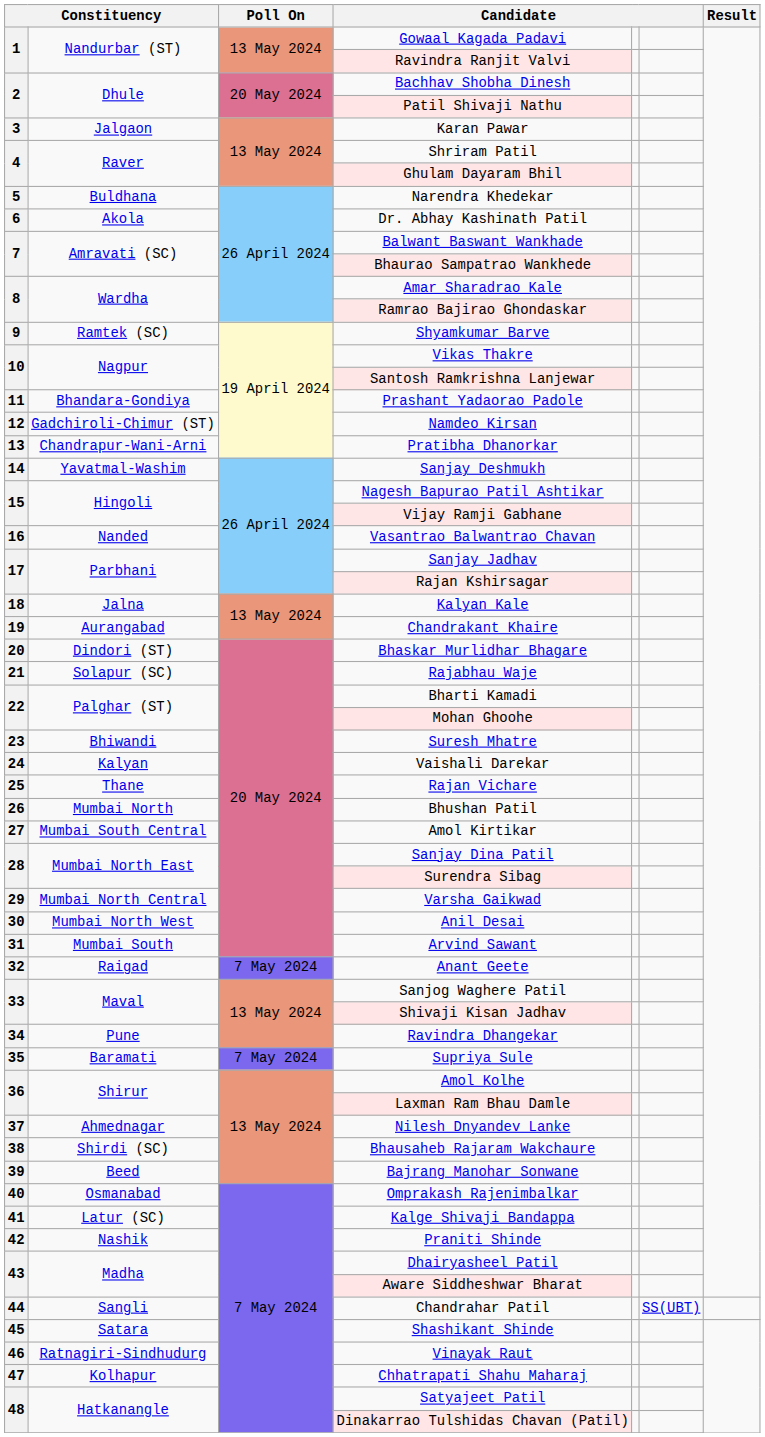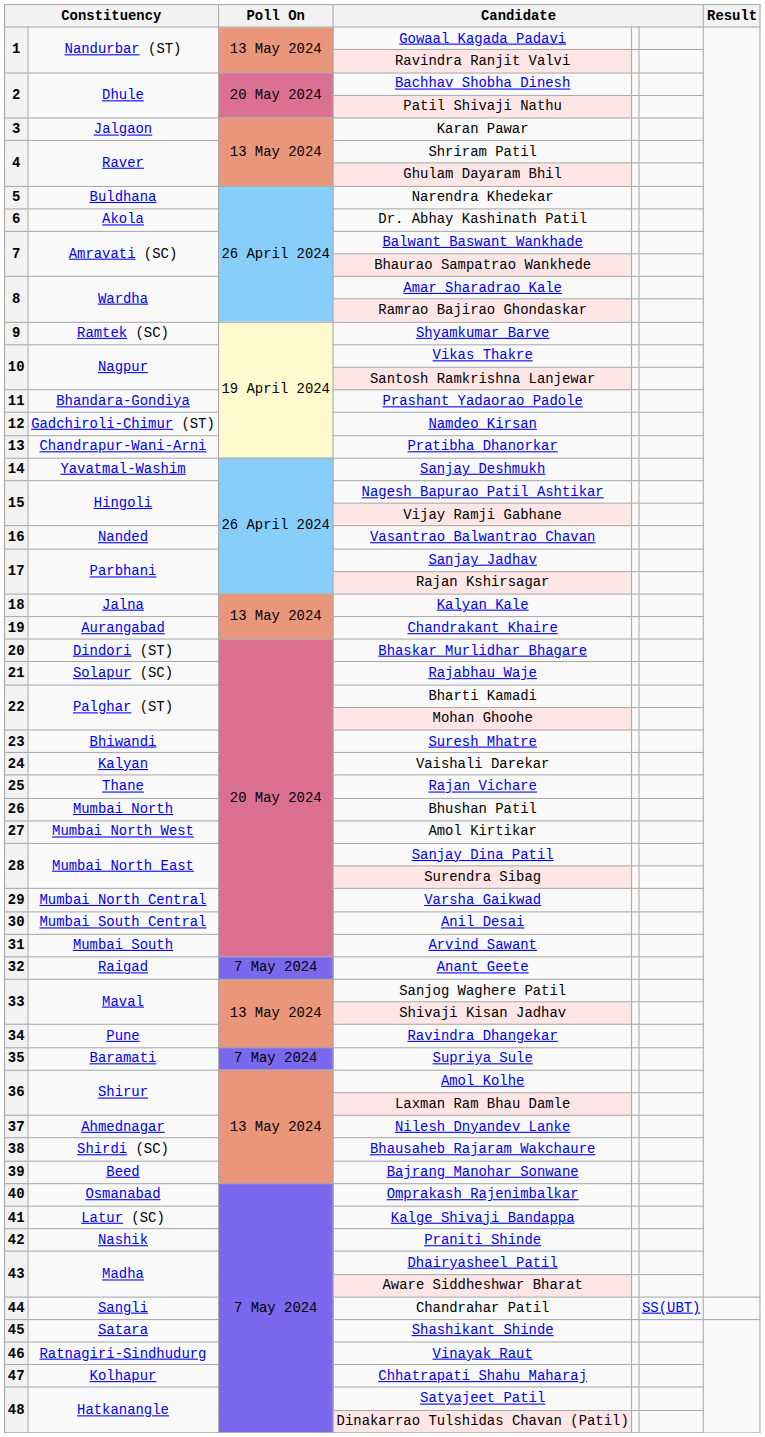Amol Kirtikar | column 2: Mumbai South Central -> Mumbai North West
Anil Desai | column 2: Mumbai North West -> Mumbai South Central
